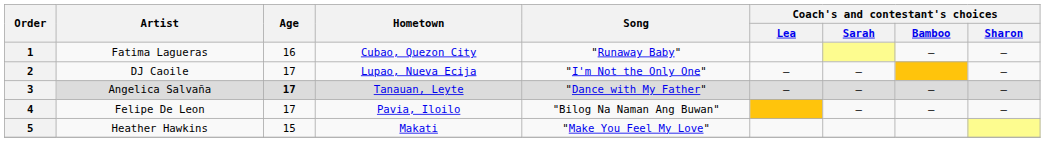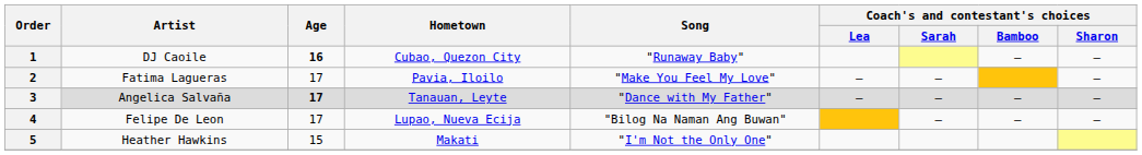1 | Artist: Fatima Lagueras -> DJ Caoile
1 | Age: normal -> bold
2 | Artist: DJ Caoile -> Fatima Lagueras
2 | Hometown: Lupao, Nueva Ecija -> Pavia, Iloilo
2 | Song: "I'm Not the Only One" -> "Make You Feel My Love"
4 | Hometown: Pavia, Iloilo -> Lupao, Nueva Ecija
5 | Song: "Make You Feel My Love" -> "I'm Not the Only One"
